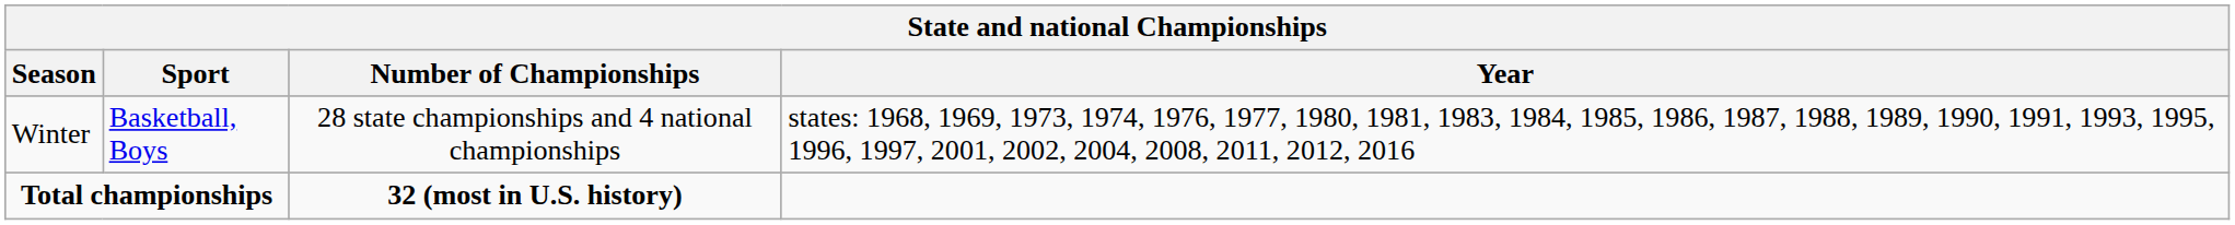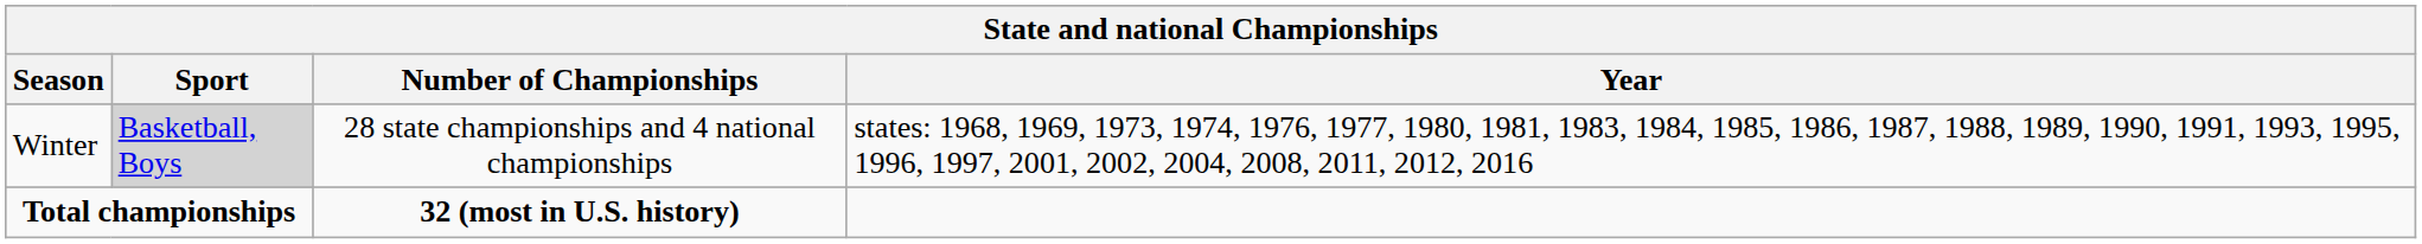Winter | Sport: no background -> lightgrey background
